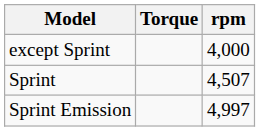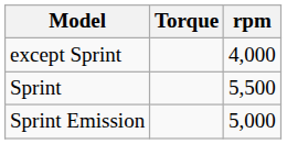Sprint | rpm: 4,507 -> 5,500
Sprint Emission | rpm: 4,997 -> 5,000
